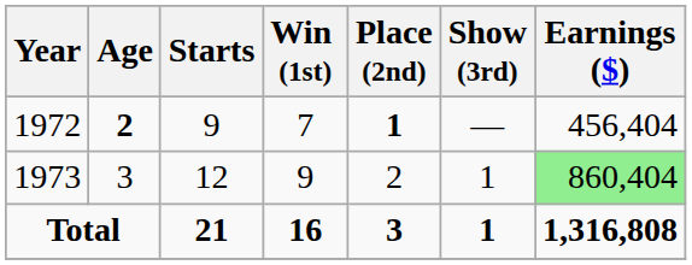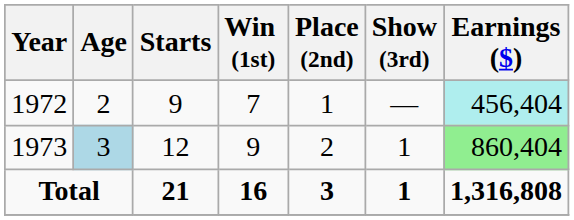1972 | Age: bold -> normal
1972 | Place (2nd): bold -> normal
1972 | Earnings ($): no background -> paleturquoise background
1973 | Age: no background -> lightblue background
